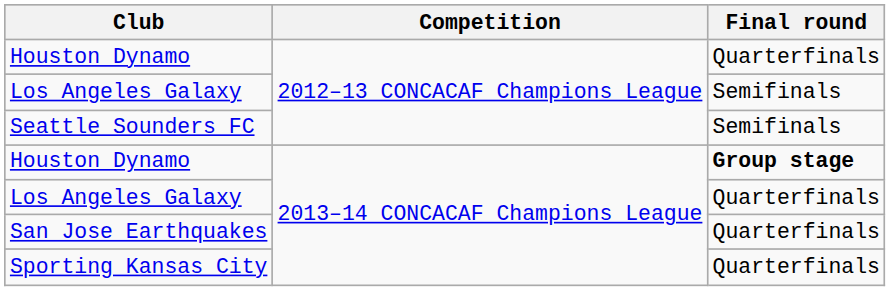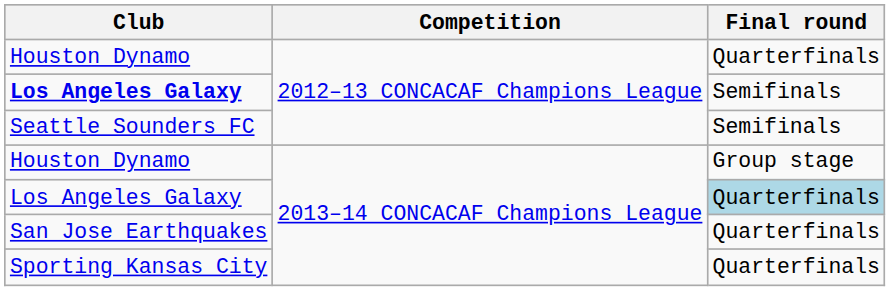Los Angeles Galaxy / Semifinals | Club: normal -> bold
Houston Dynamo / Group stage | Final round: bold -> normal
Los Angeles Galaxy / Quarterfinals | Final round: no background -> lightblue background
